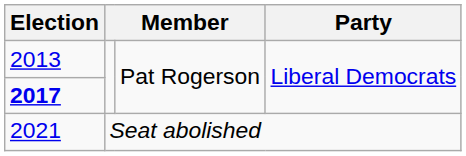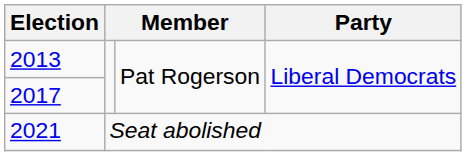2017 | Election: bold -> normal
